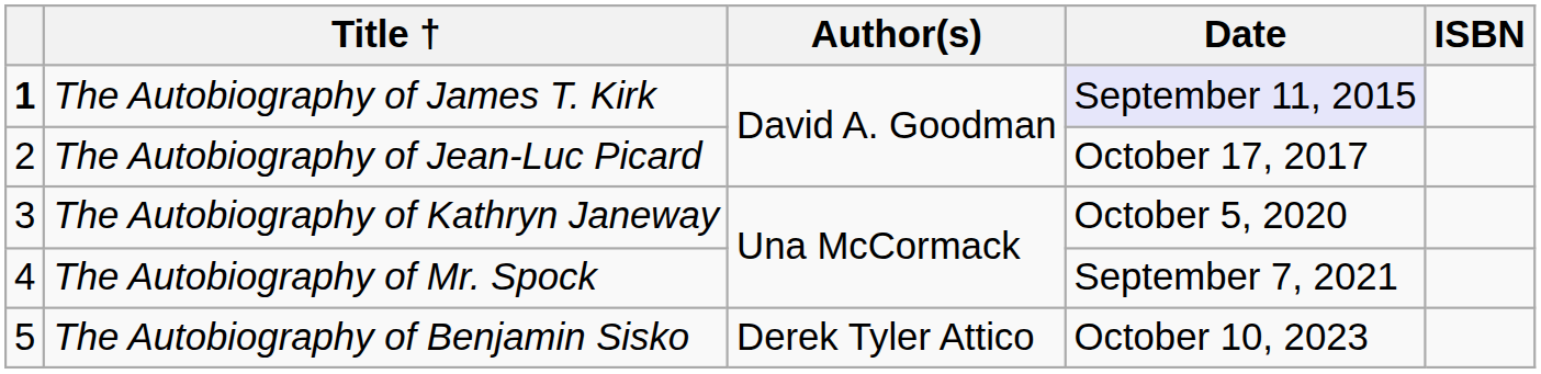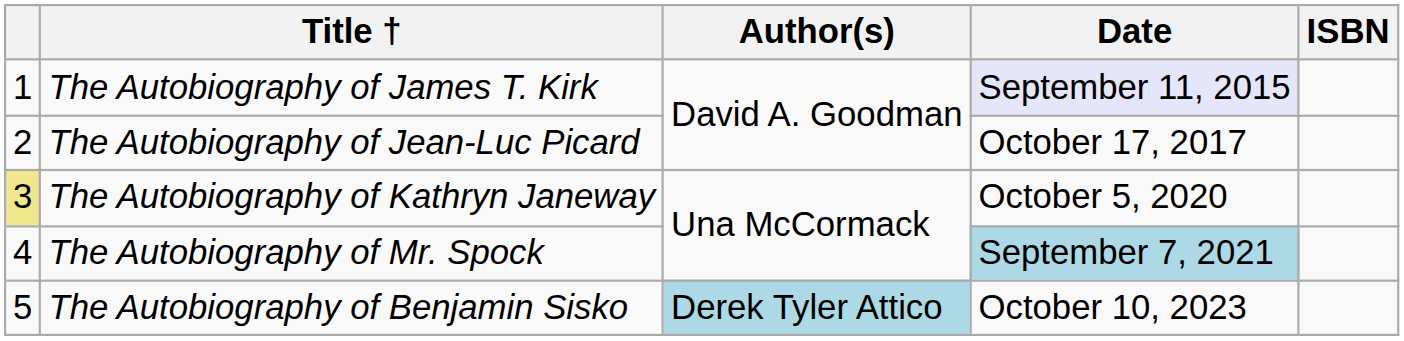The Autobiography of James T. Kirk | column 1: bold -> normal
The Autobiography of Kathryn Janeway | column 1: no background -> khaki background
The Autobiography of Mr. Spock | Date: no background -> lightblue background
The Autobiography of Benjamin Sisko | Author(s): no background -> lightblue background
